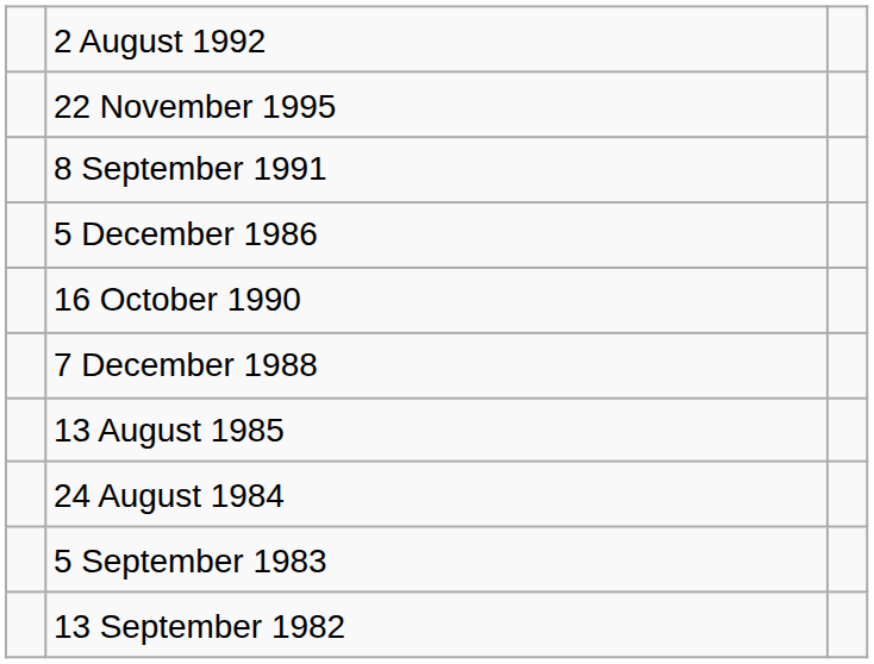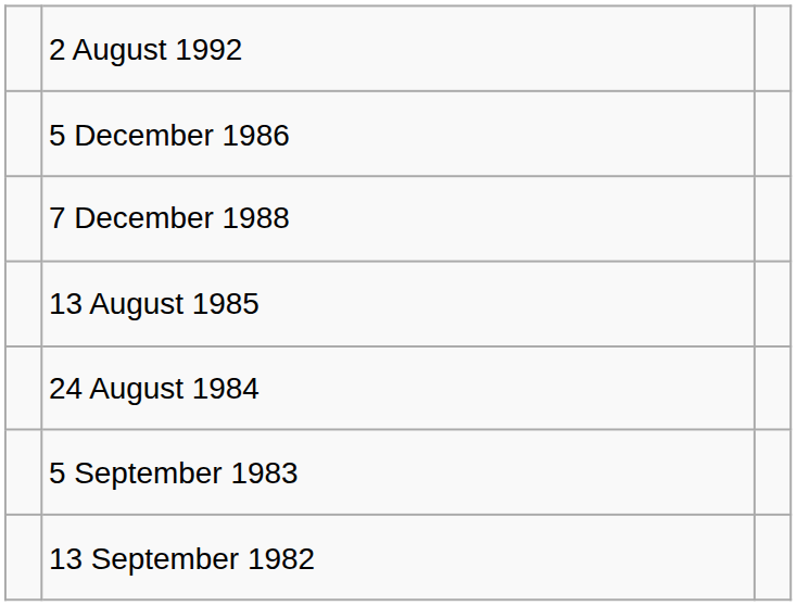- row: 22 November 1995
- row: 8 September 1991
- row: 16 October 1990
